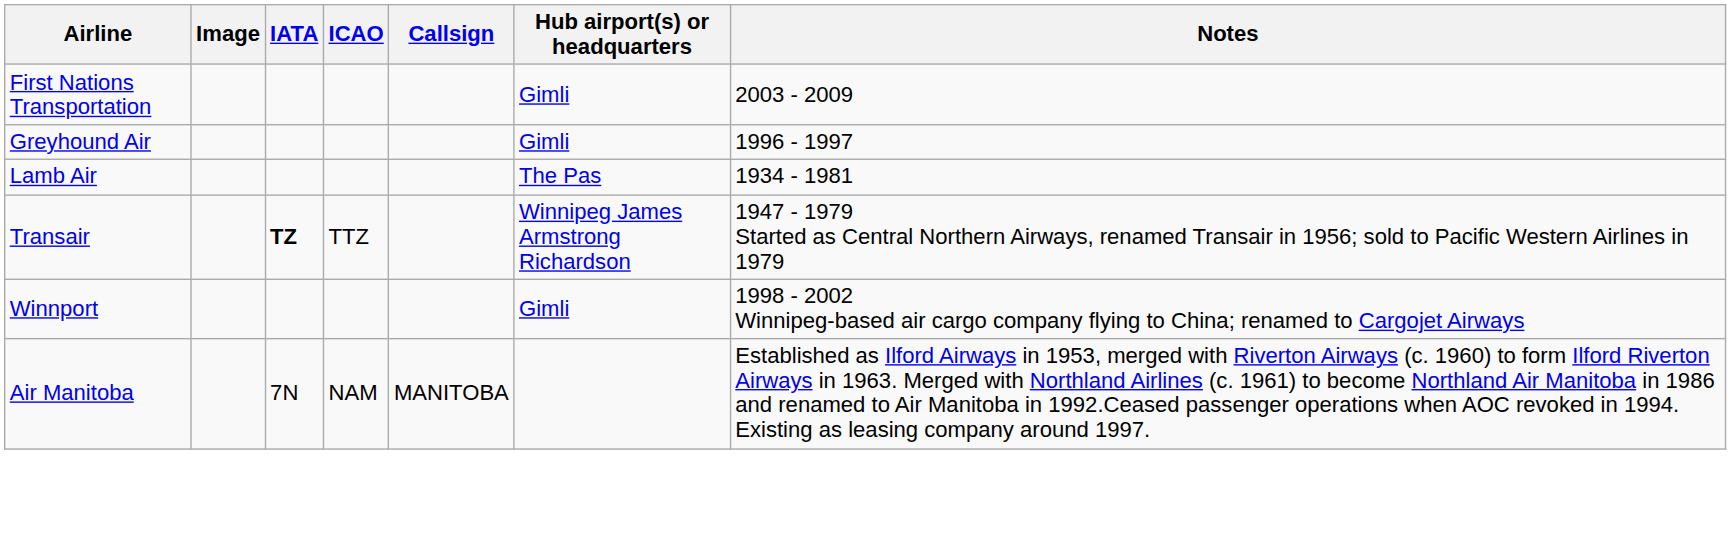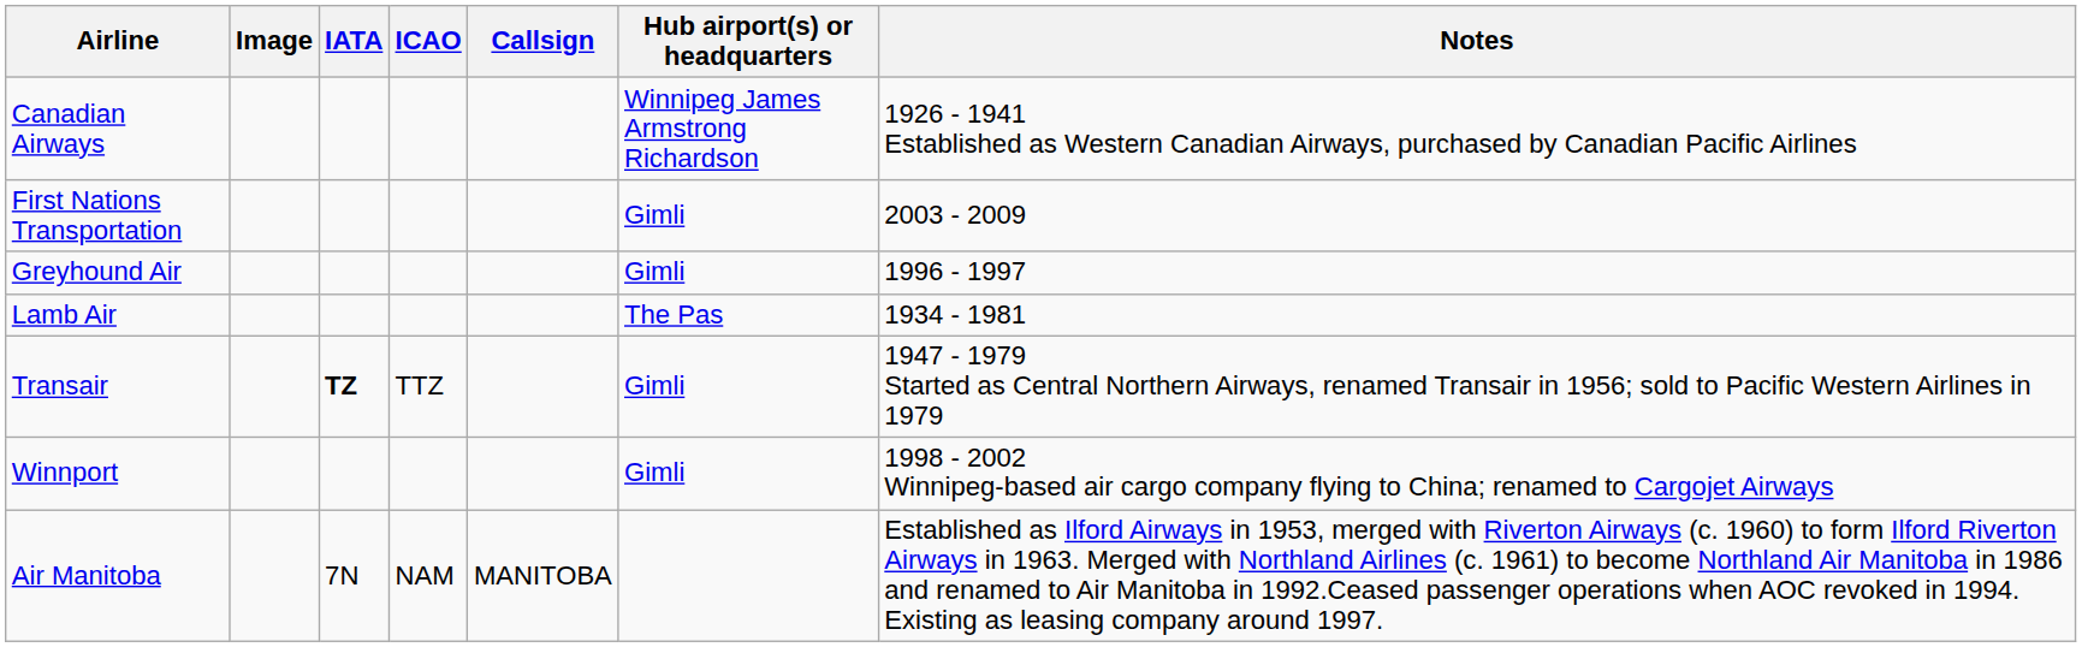+ row: Canadian Airways | Winnipeg James Armstrong Richardson | 1926 - 1941 Established as Western Canadian Airways, purchased by Canadian Pacific Airlines
Transair | Hub airport(s) or headquarters: Winnipeg James Armstrong Richardson -> Gimli
